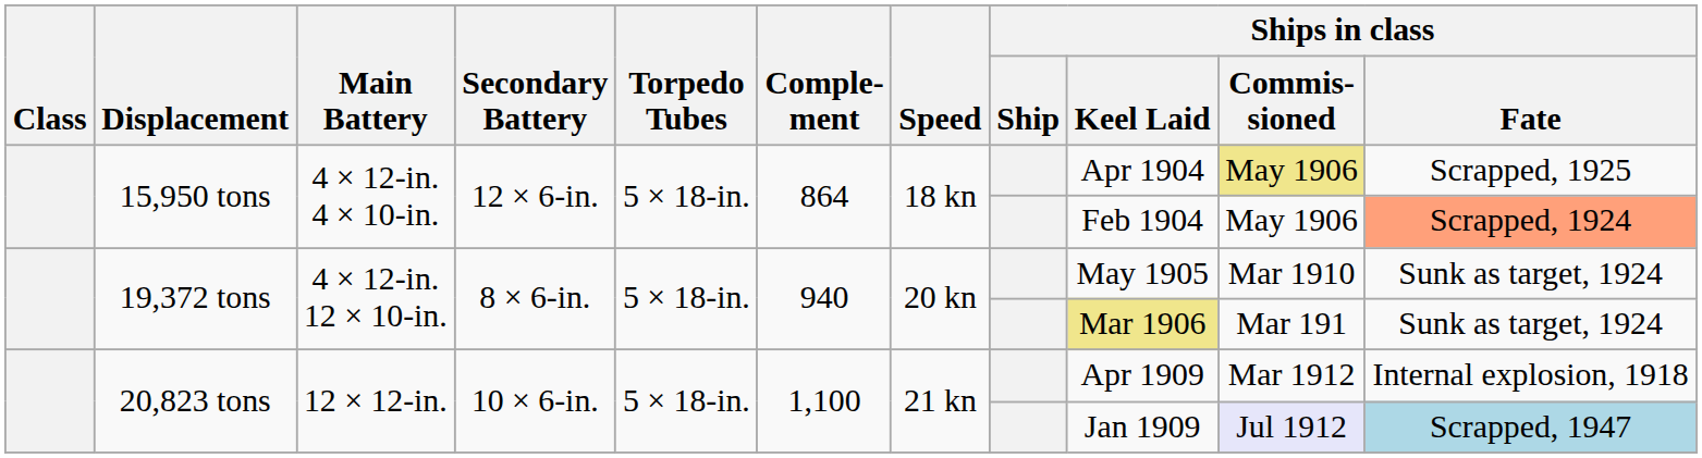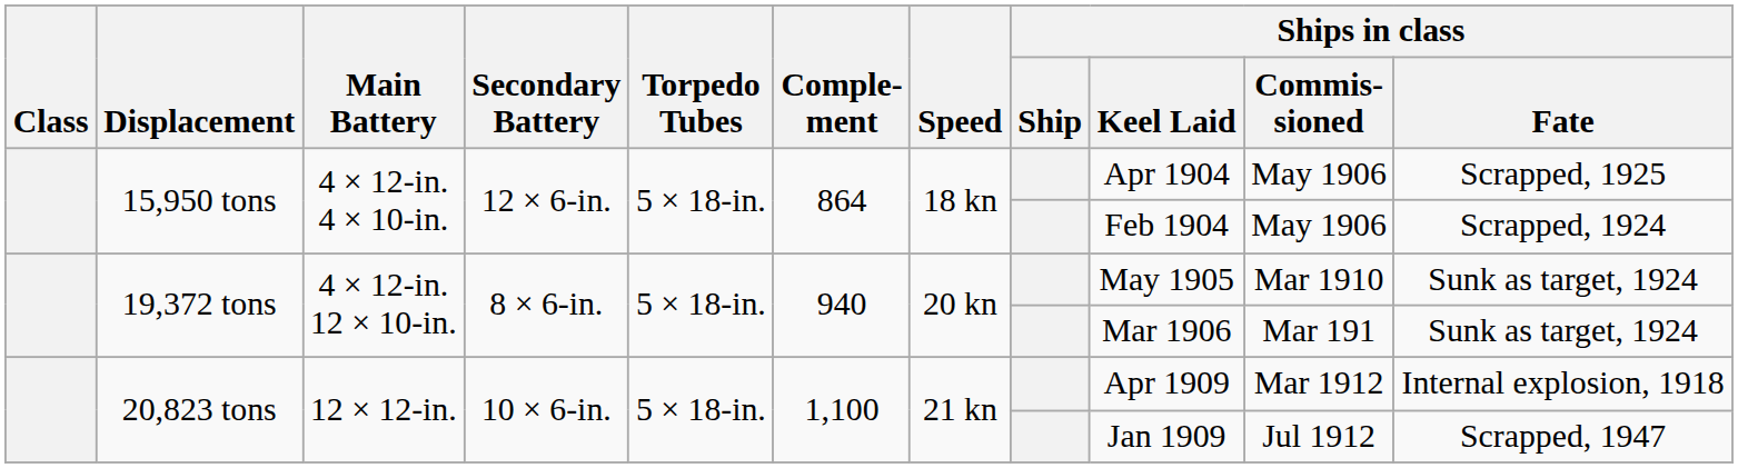row 3 | Ships in class / Commis- sioned: khaki background -> no background
row 4 | Ships in class / Fate: lightsalmon background -> no background
row 6 | Ships in class / Keel Laid: khaki background -> no background
row 8 | Ships in class / Commis- sioned: lavender background -> no background
row 8 | Ships in class / Fate: lightblue background -> no background
